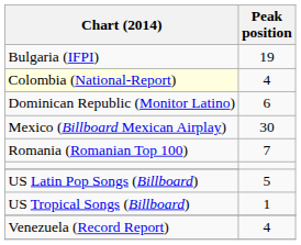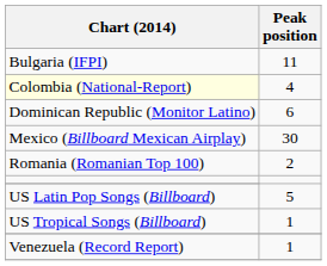row 2 | Peak position: 19 -> 11
row 6 | Peak position: 7 -> 2
row 10 | Peak position: 4 -> 1
